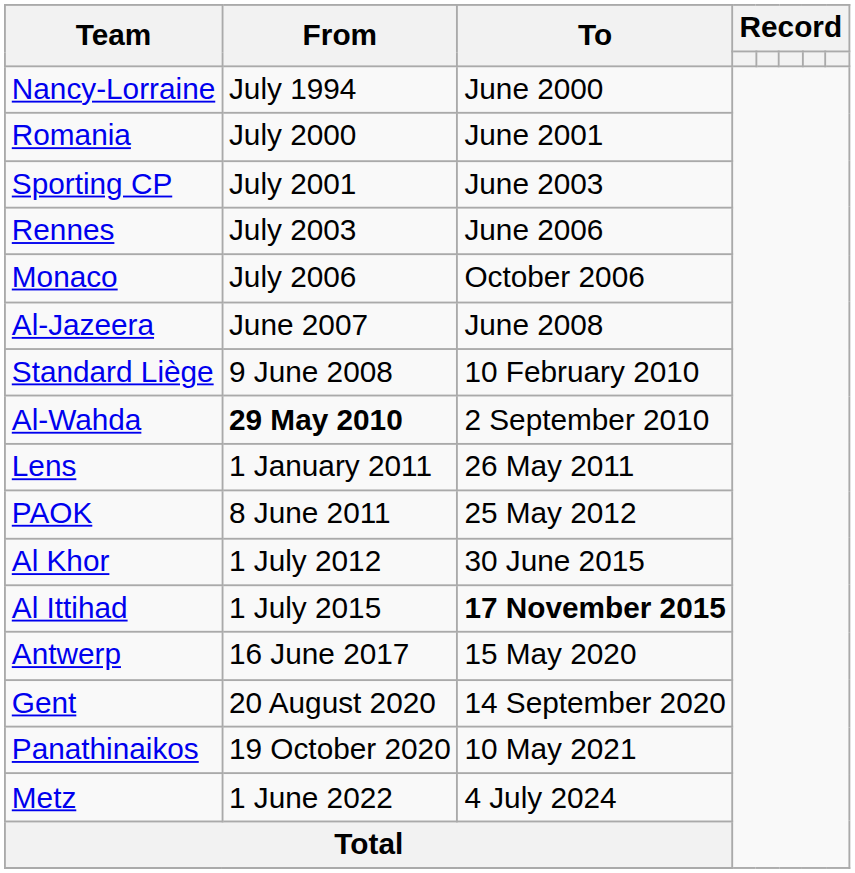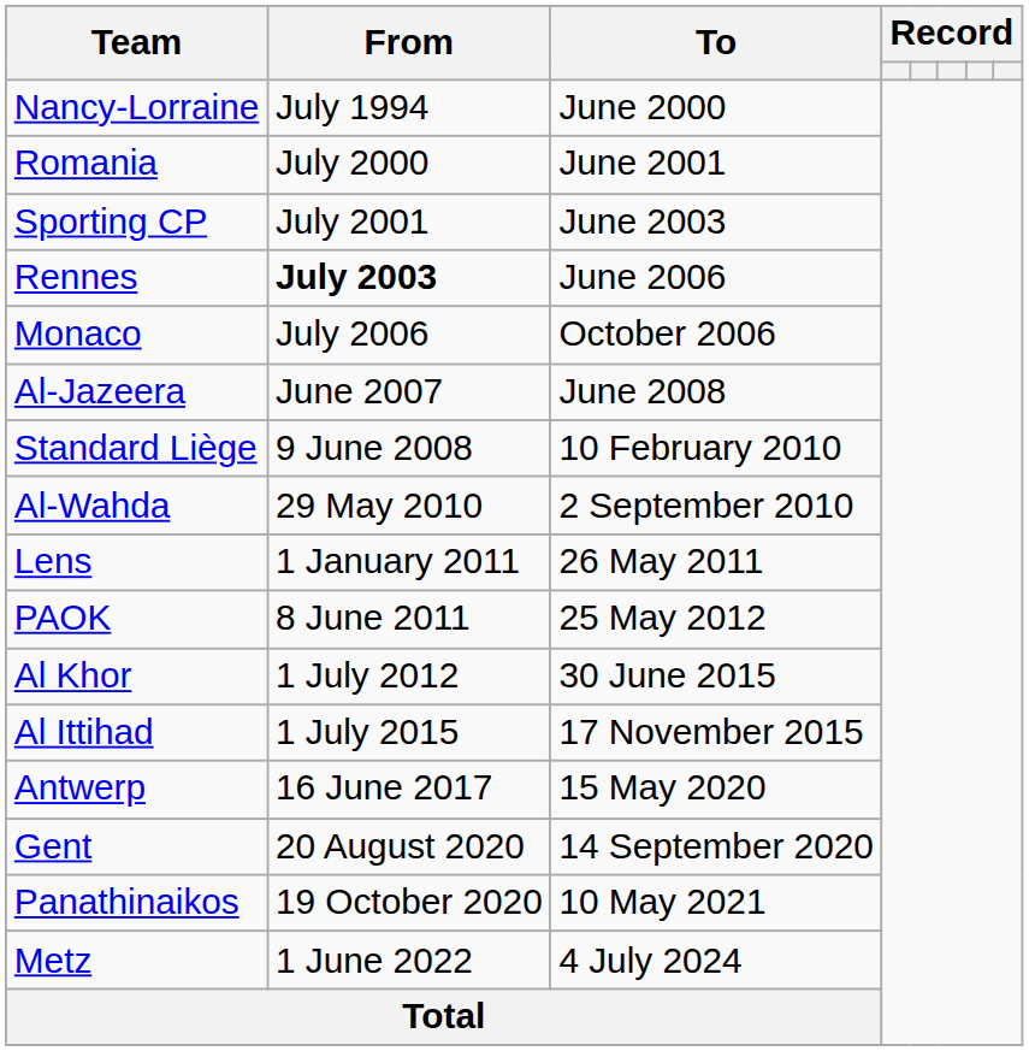Rennes | From: normal -> bold
Al-Wahda | From: bold -> normal
Al Ittihad | To: bold -> normal
